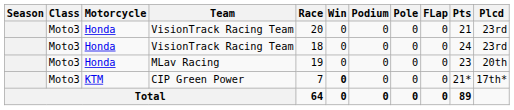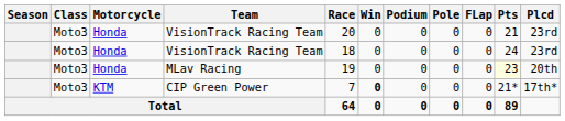MLav Racing | Pts: no background -> lightyellow background
